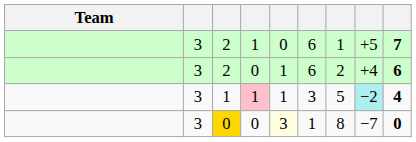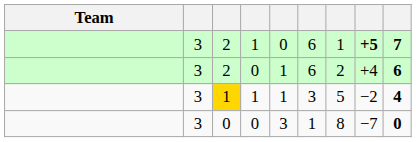row 2 | column 8: normal -> bold
row 4 | column 3: no background -> gold background
row 4 | column 4: pink background -> no background
row 4 | column 8: paleturquoise background -> no background
row 5 | column 3: gold background -> no background
row 5 | column 5: lightyellow background -> no background
